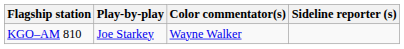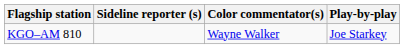columns swapped: Play-by-play <-> Sideline reporter (s)
